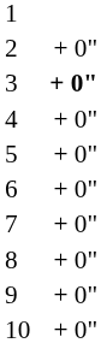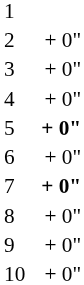3 | column 2: bold -> normal
5 | column 2: normal -> bold
7 | column 2: normal -> bold
